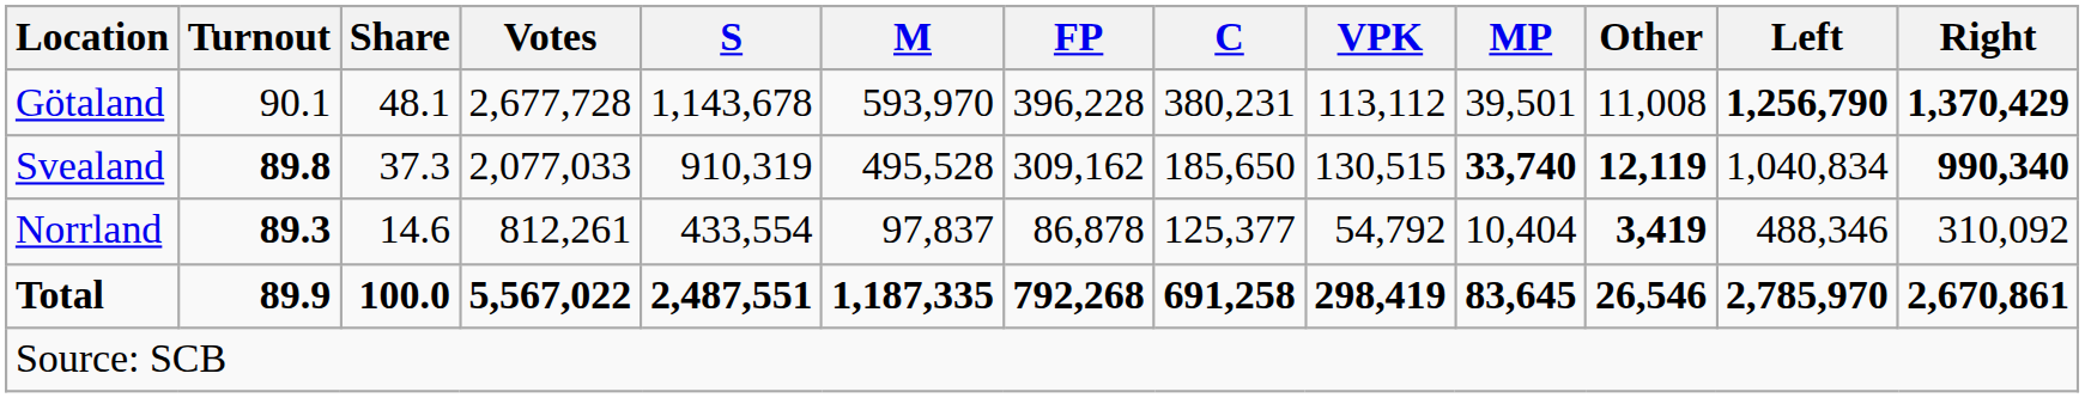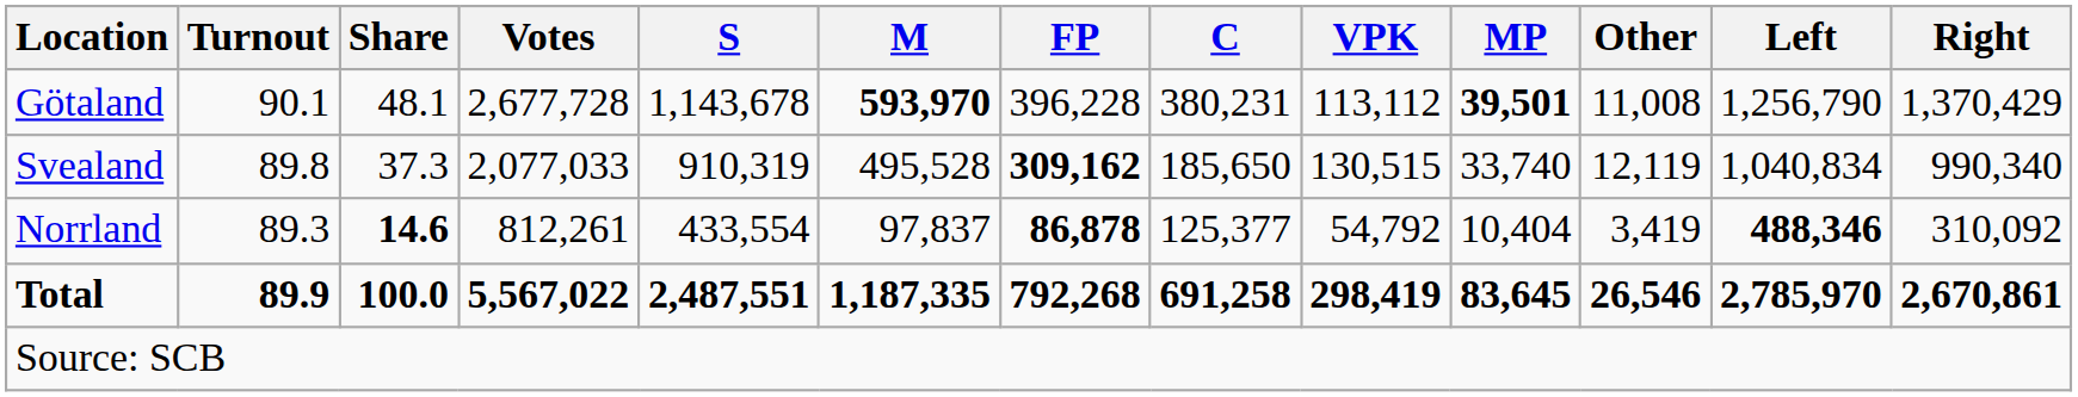Götaland | M: normal -> bold
Götaland | MP: normal -> bold
Götaland | Left: bold -> normal
Götaland | Right: bold -> normal
Svealand | Turnout: bold -> normal
Svealand | FP: normal -> bold
Svealand | MP: bold -> normal
Svealand | Other: bold -> normal
Svealand | Right: bold -> normal
Norrland | Turnout: bold -> normal
Norrland | Share: normal -> bold
Norrland | FP: normal -> bold
Norrland | Other: bold -> normal
Norrland | Left: normal -> bold
